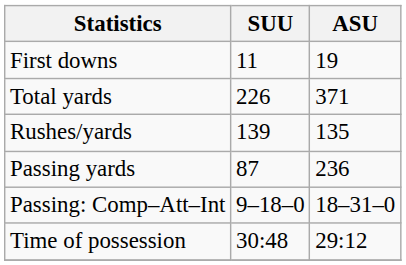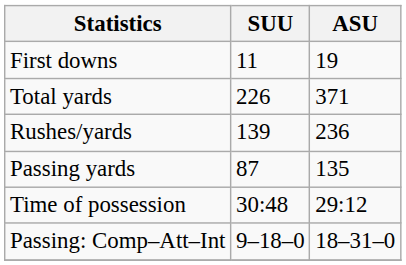Rushes/yards | ASU: 135 -> 236
Passing yards | ASU: 236 -> 135
rows swapped: Passing: Comp–Att–Int <-> Time of possession
